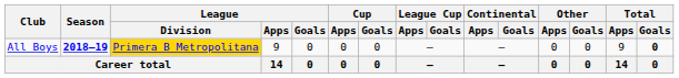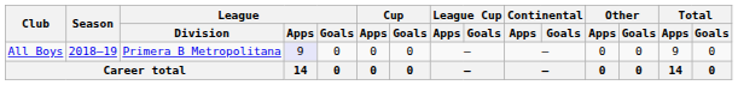row 3 | Season: bold -> normal
row 3 | League / Division: gold background -> no background
row 3 | League / Apps: no background -> lavender background
row 3 | Total / Goals: bold -> normal
